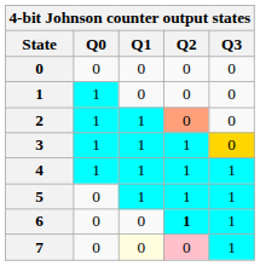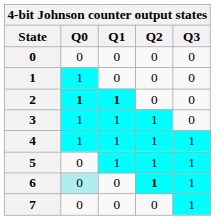2 | Q0: normal -> bold
2 | Q1: normal -> bold
2 | Q2: lightsalmon background -> no background
3 | Q3: gold background -> no background
6 | Q0: no background -> paleturquoise background
7 | Q1: lightyellow background -> no background
7 | Q2: pink background -> no background
